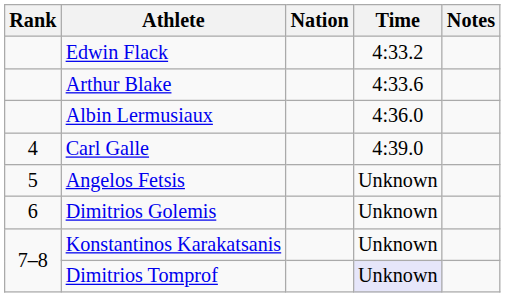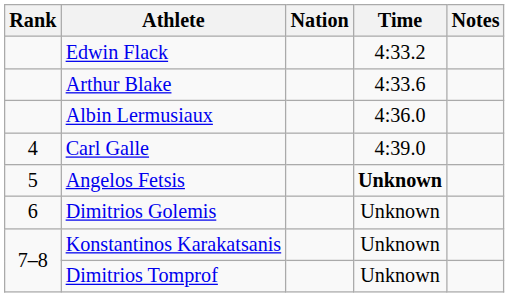Angelos Fetsis | Time: normal -> bold
Dimitrios Tomprof | Time: lavender background -> no background
